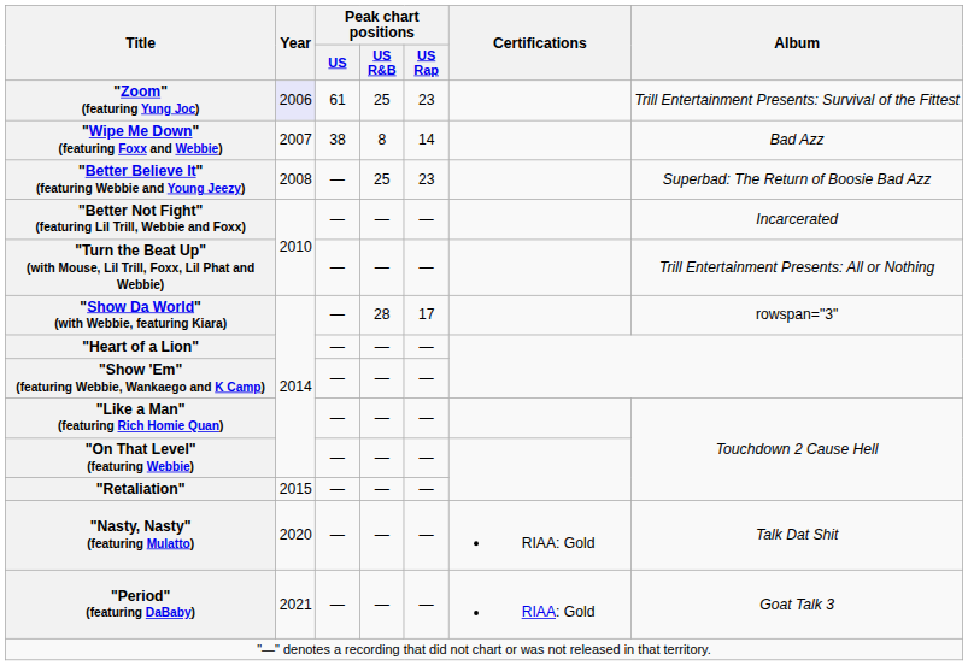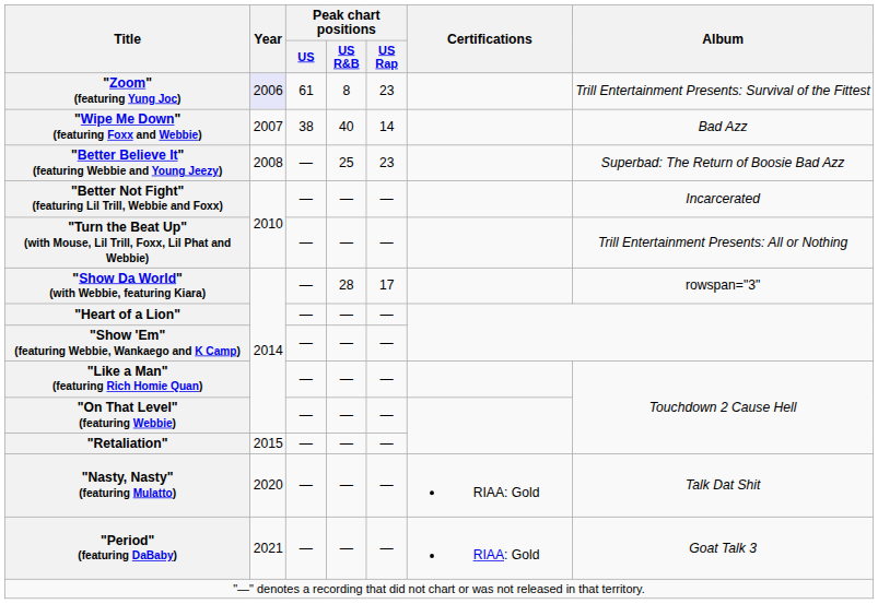"Zoom" (featuring Yung Joc) | Peak chart positions / US R&B: 25 -> 8
"Wipe Me Down" (featuring Foxx and Webbie) | Peak chart positions / US R&B: 8 -> 40
